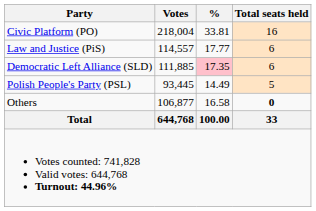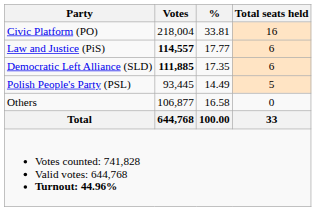Law and Justice (PiS) | Votes: normal -> bold
Democratic Left Alliance (SLD) | Votes: normal -> bold
Democratic Left Alliance (SLD) | %: pink background -> no background
Others | Total seats held: bold -> normal
